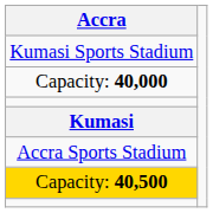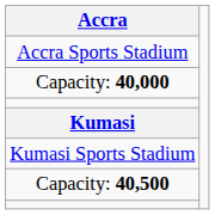row 2 | Accra: Kumasi Sports Stadium -> Accra Sports Stadium
row 6 | Accra: Accra Sports Stadium -> Kumasi Sports Stadium
row 7 | Accra: gold background -> no background
